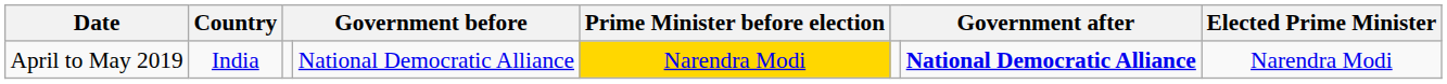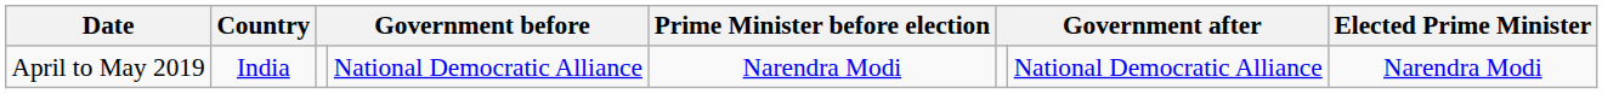April to May 2019 | Prime Minister before election: gold background -> no background
April to May 2019 | column 7: bold -> normal
